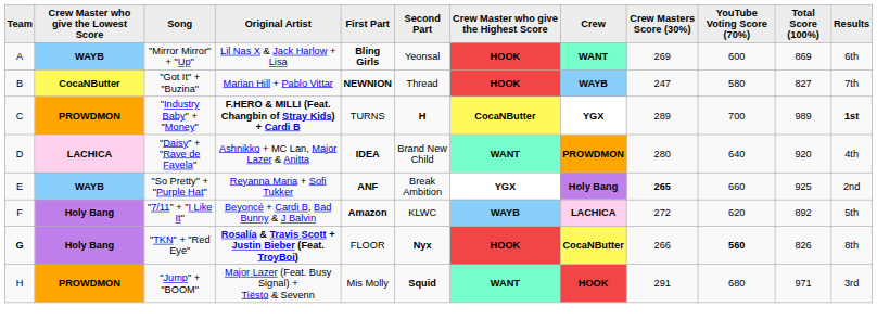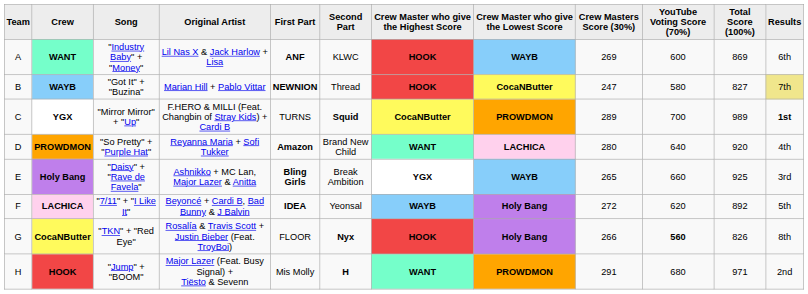columns swapped: Crew <-> Crew Master who give the Lowest Score
row 2 | Song: "Mirror Mirror" + "Up" -> "Industry Baby" + "Money"
row 2 | First Part: Bling Girls -> ANF
row 2 | Second Part: Yeonsal -> KLWC
row 3 | Results: no background -> khaki background
row 4 | Song: "Industry Baby" + "Money" -> "Mirror Mirror" + "Up"
row 4 | Original Artist: bold -> normal
row 4 | Second Part: H -> Squid
row 5 | Song: "Daisy" + "Rave de Favela" -> "So Pretty" + "Purple Hat"
row 5 | Original Artist: Ashnikko + MC Lan, Major Lazer & Anitta -> Reyanna Maria + Sofi Tukker
row 5 | First Part: IDEA -> Amazon
row 6 | Song: "So Pretty" + "Purple Hat" -> "Daisy" + "Rave de Favela"
row 6 | Original Artist: Reyanna Maria + Sofi Tukker -> Ashnikko + MC Lan, Major Lazer & Anitta
row 6 | First Part: ANF -> Bling Girls
row 6 | Crew Masters Score (30%): bold -> normal
row 6 | Results: 2nd -> 3rd
row 7 | First Part: Amazon -> IDEA
row 7 | Second Part: KLWC -> Yeonsal
row 8 | Team: bold -> normal
row 8 | Original Artist: bold -> normal
row 9 | Second Part: Squid -> H
row 9 | Results: 3rd -> 2nd
